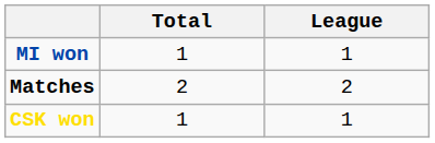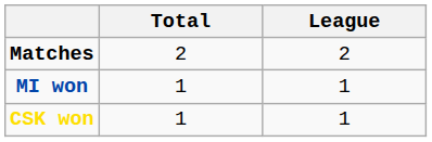rows swapped: Matches <-> MI won
